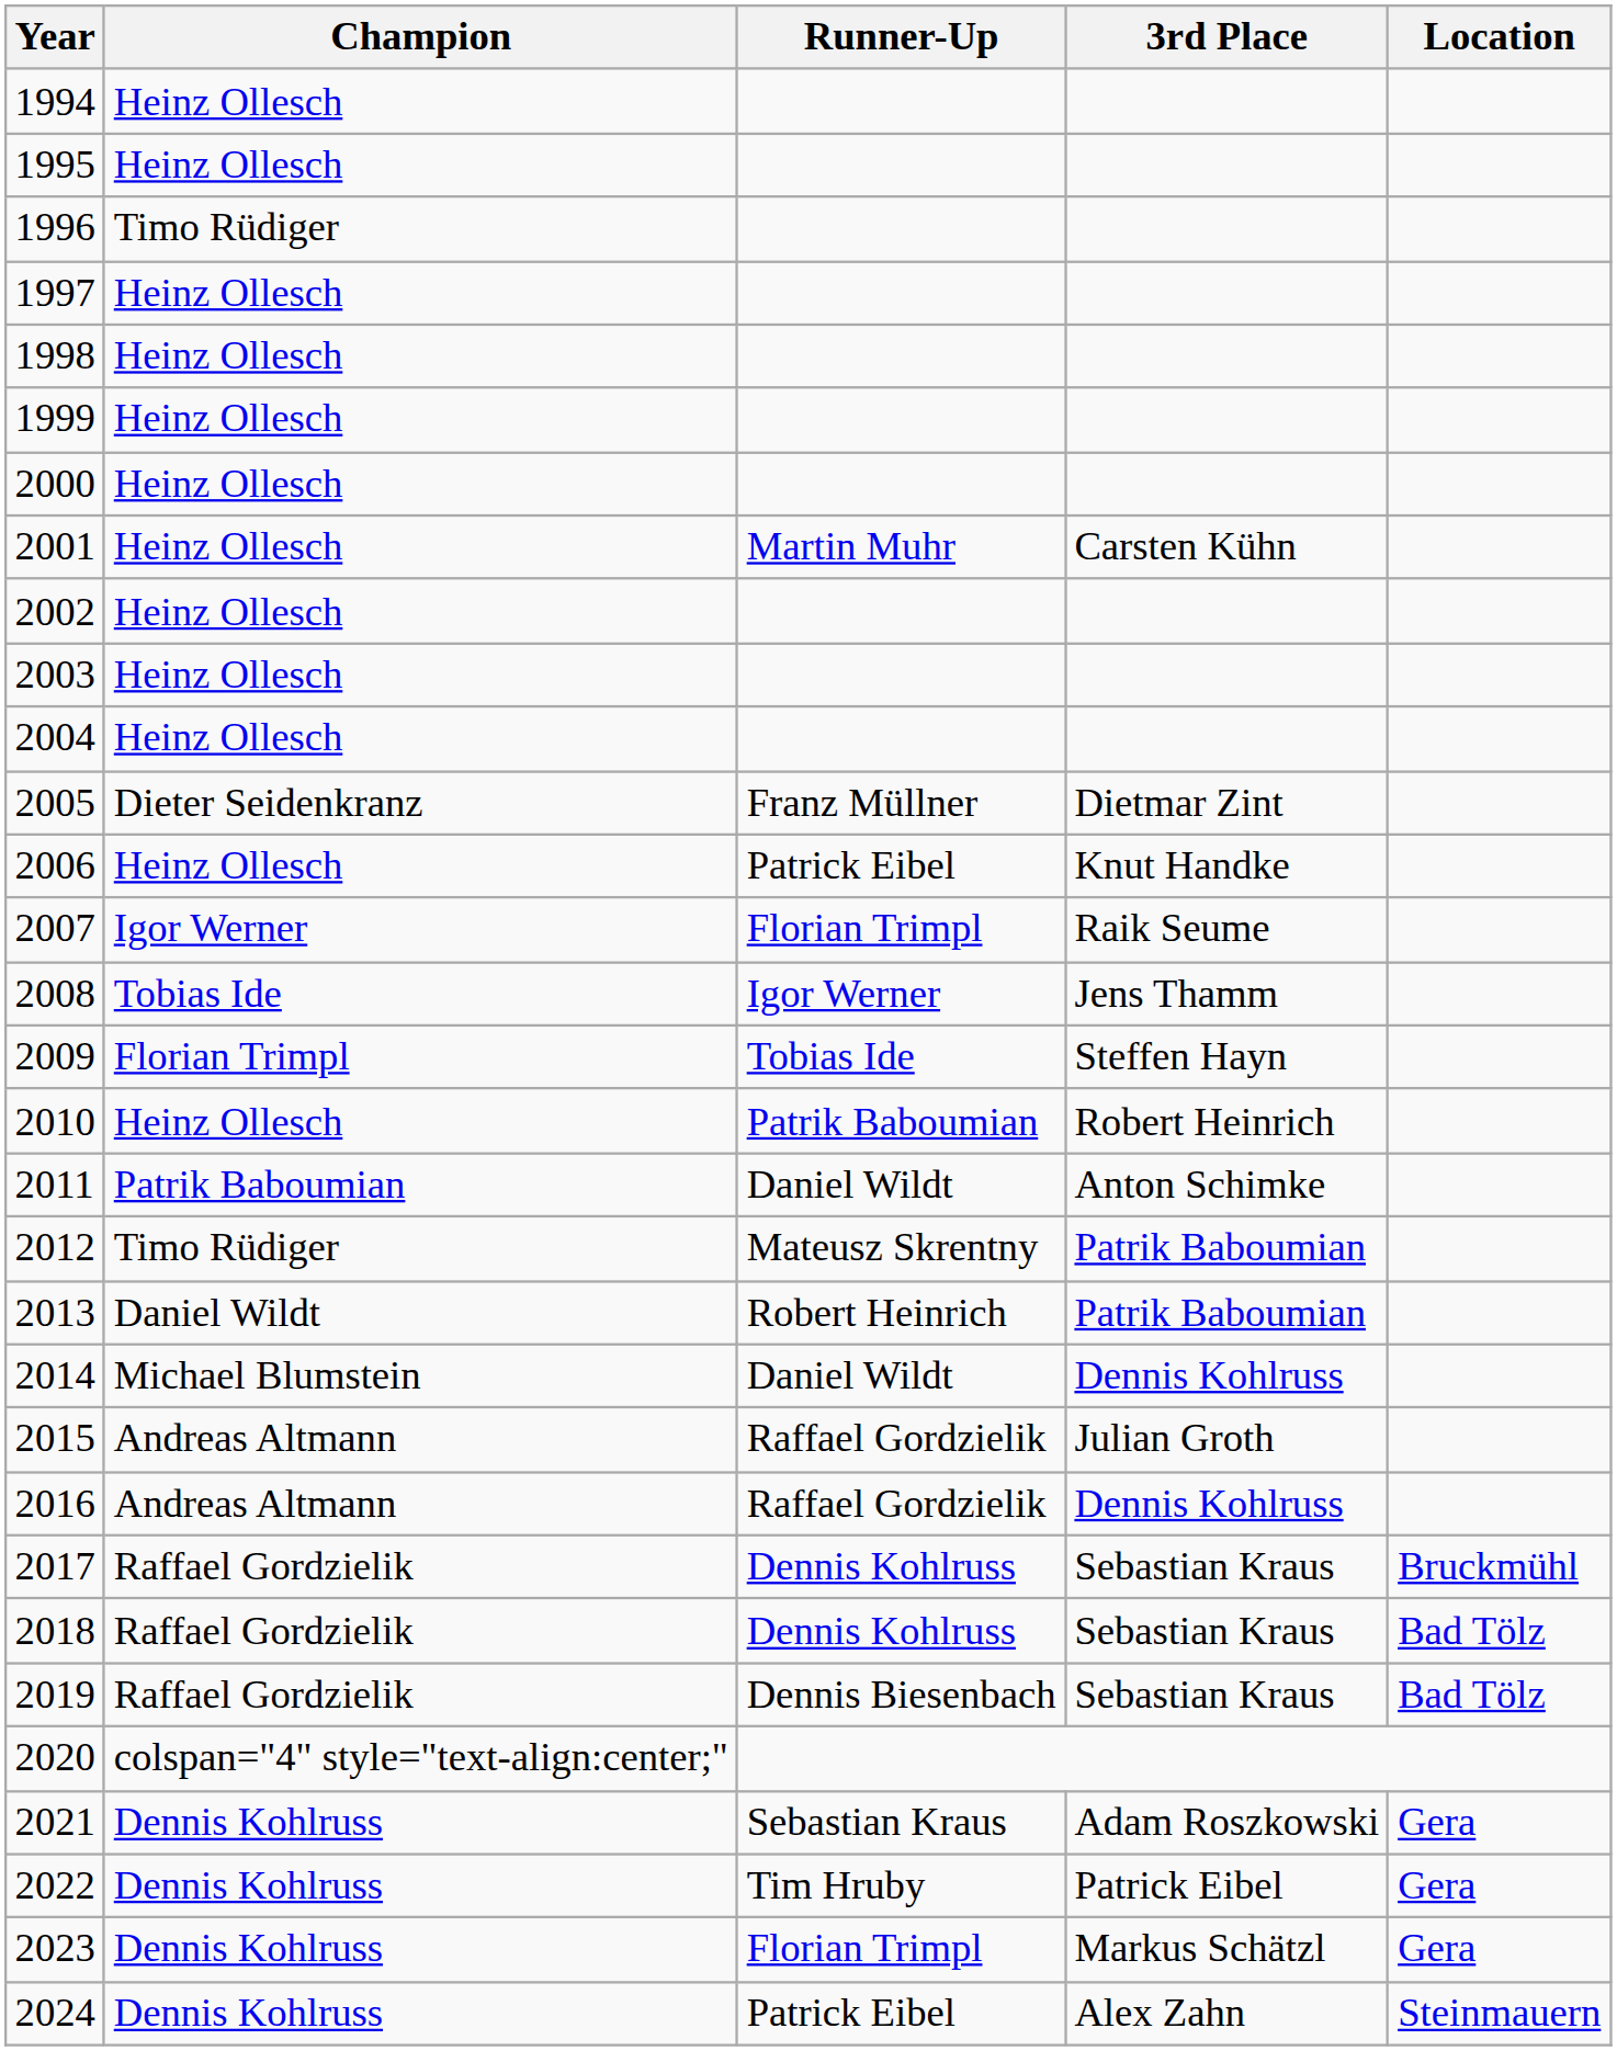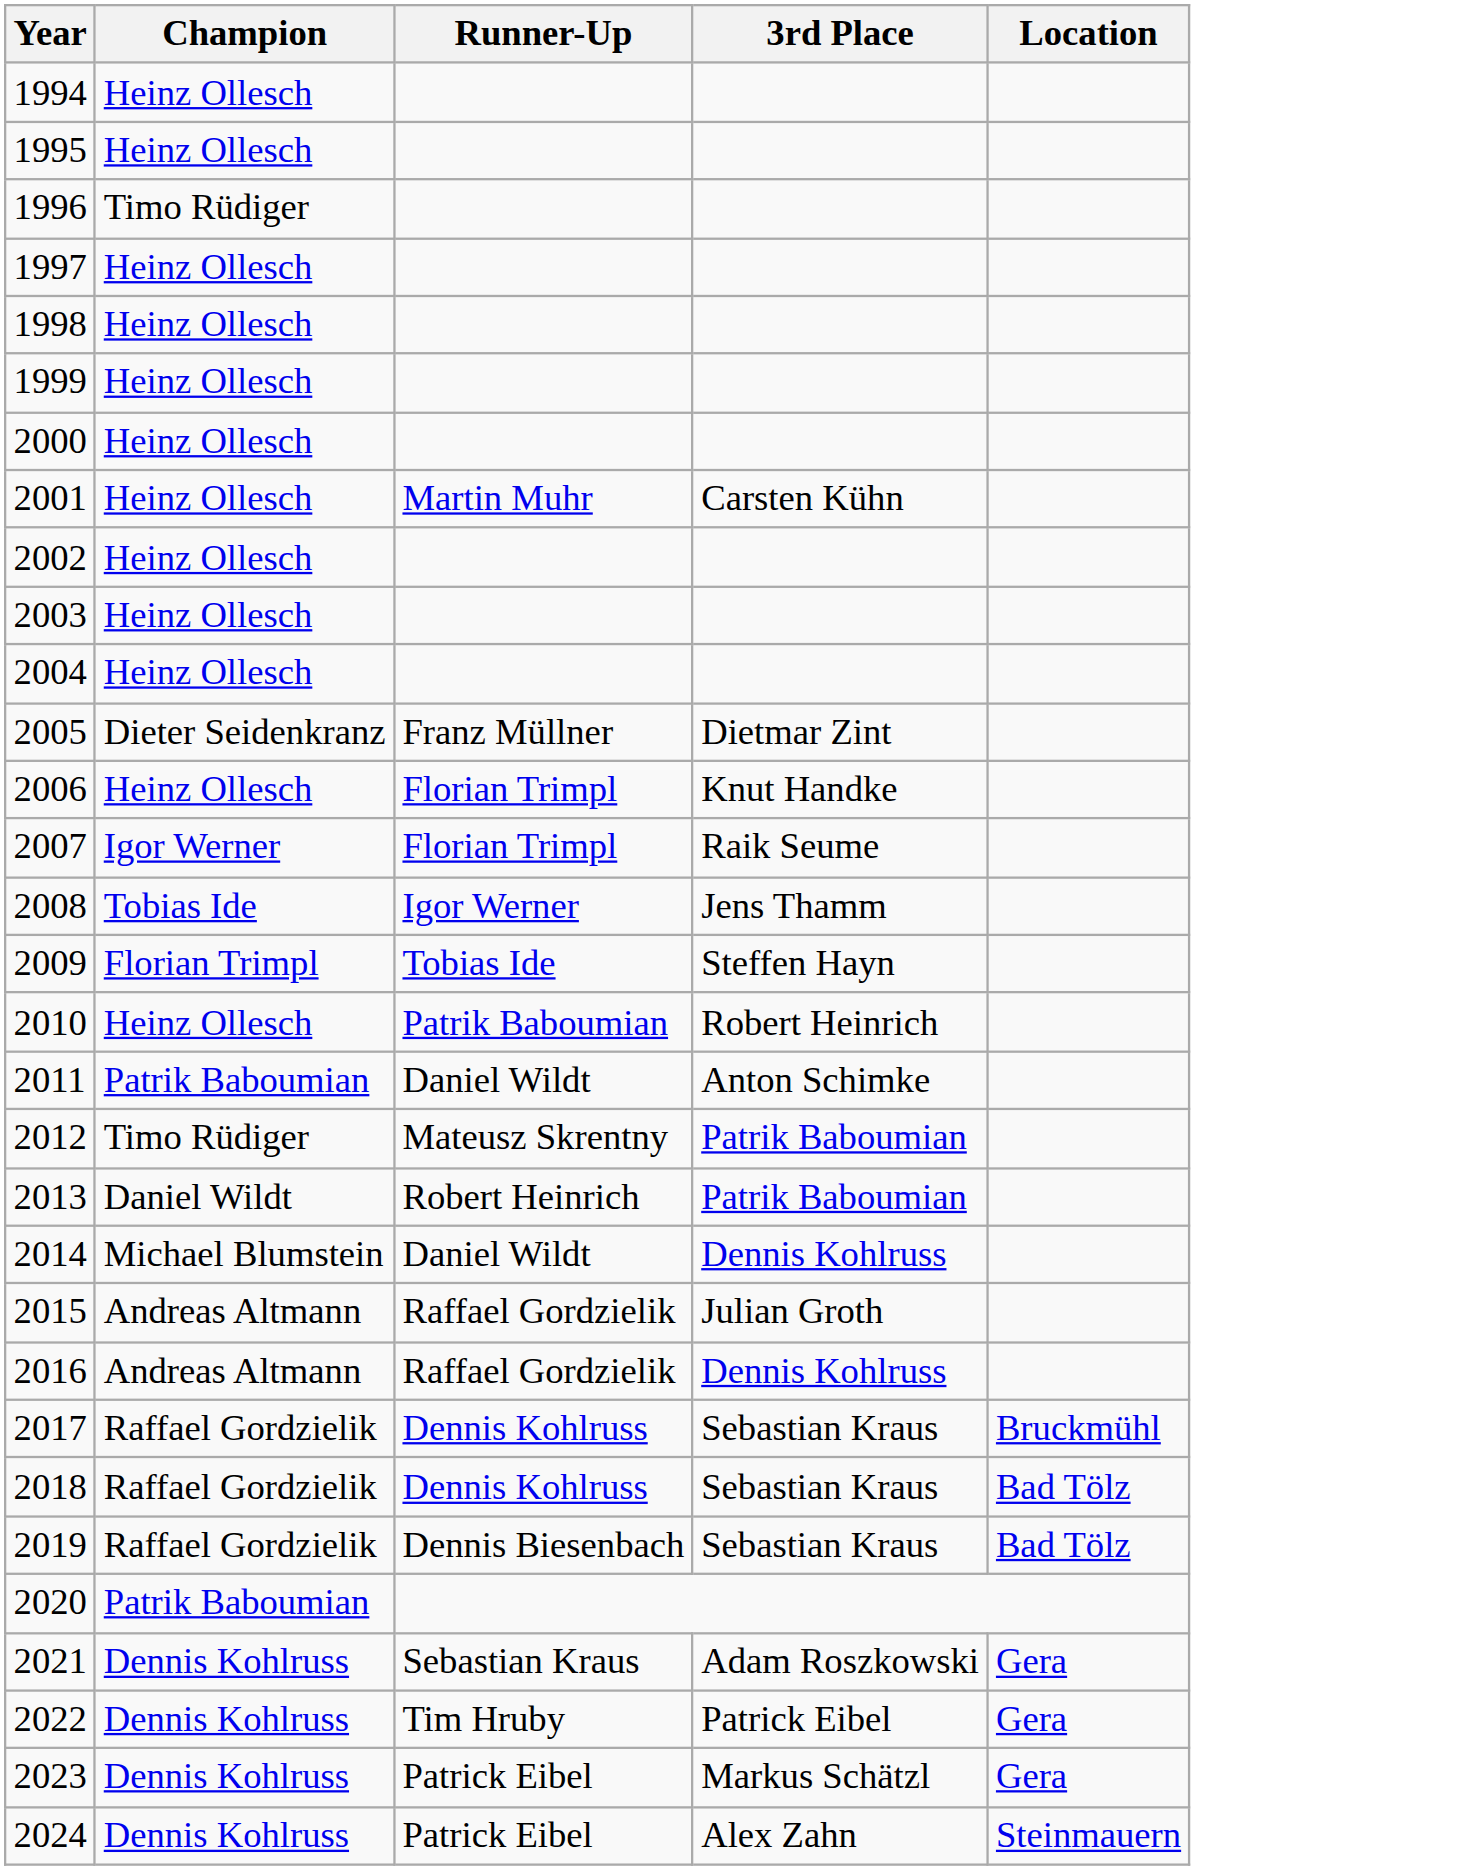2006 | Runner-Up: Patrick Eibel -> Florian Trimpl
2020 | Champion: colspan="4" style="text-align:center;" -> Patrik Baboumian
2023 | Runner-Up: Florian Trimpl -> Patrick Eibel
